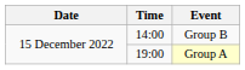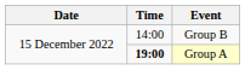Group A | Time: normal -> bold
